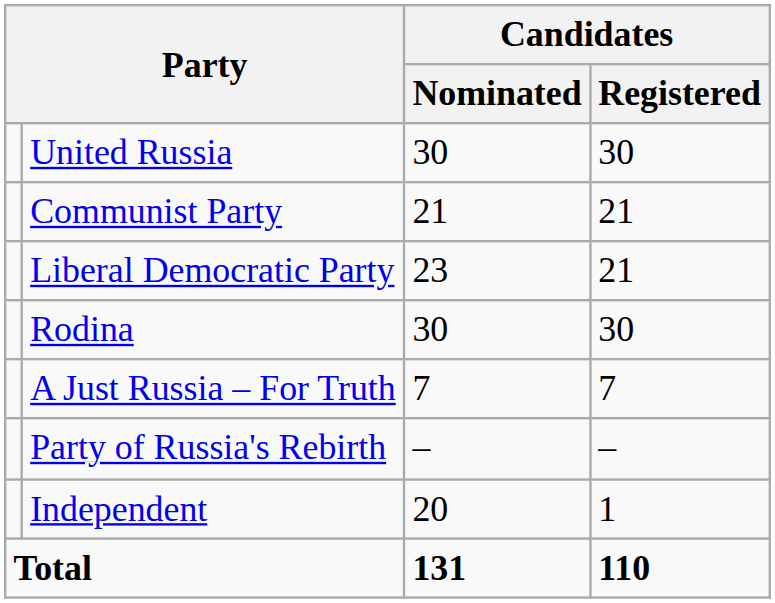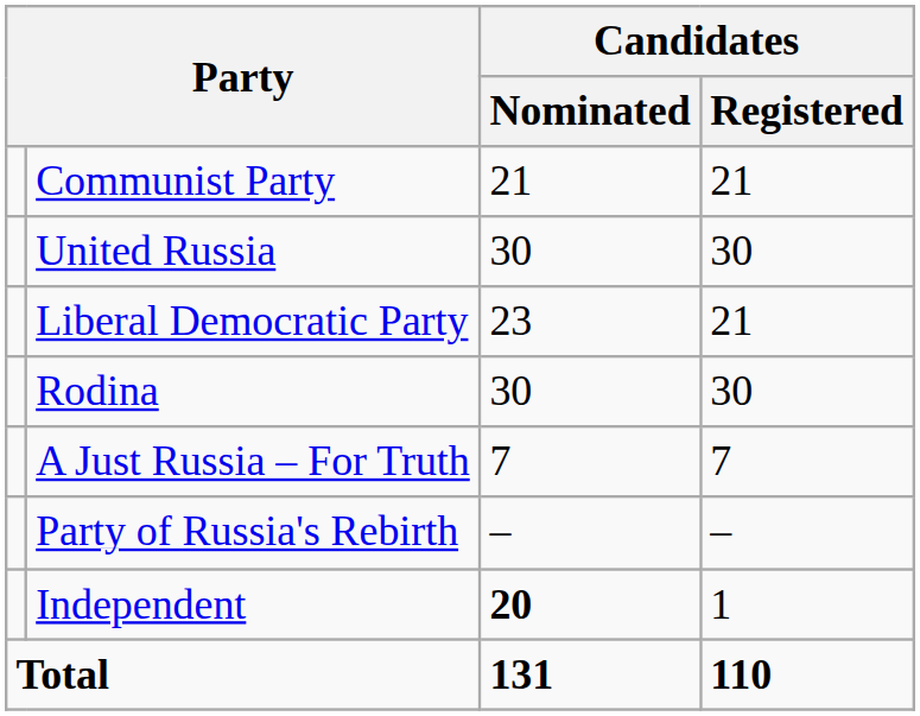rows swapped: United Russia <-> Communist Party
Independent | Candidates / Nominated: normal -> bold
